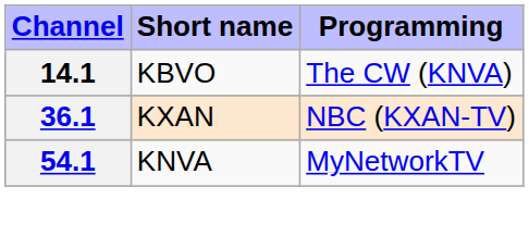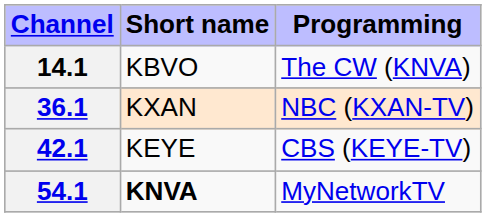+ row: 42.1 | KEYE | CBS (KEYE-TV)
54.1 | Short name: normal -> bold
